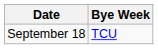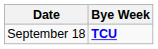September 18 | Bye Week: normal -> bold
